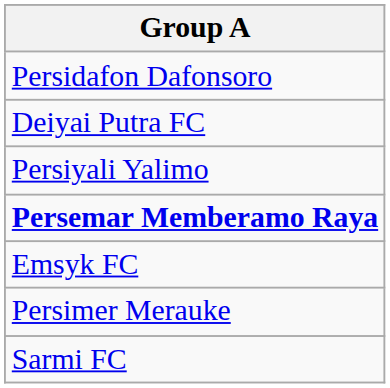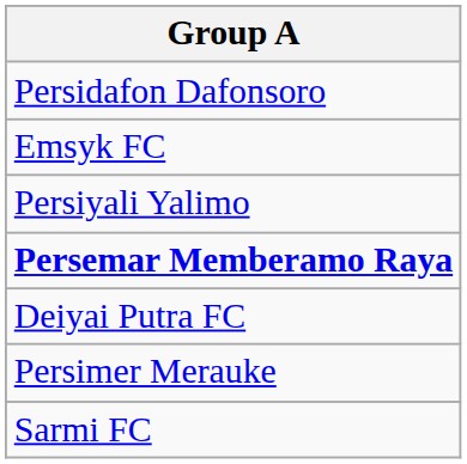row 3 | column 1: Deiyai Putra FC -> Emsyk FC
row 6 | column 1: Emsyk FC -> Deiyai Putra FC
